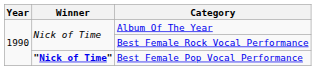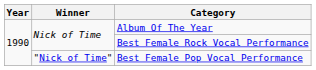Best Female Pop Vocal Performance | Winner: bold -> normal
